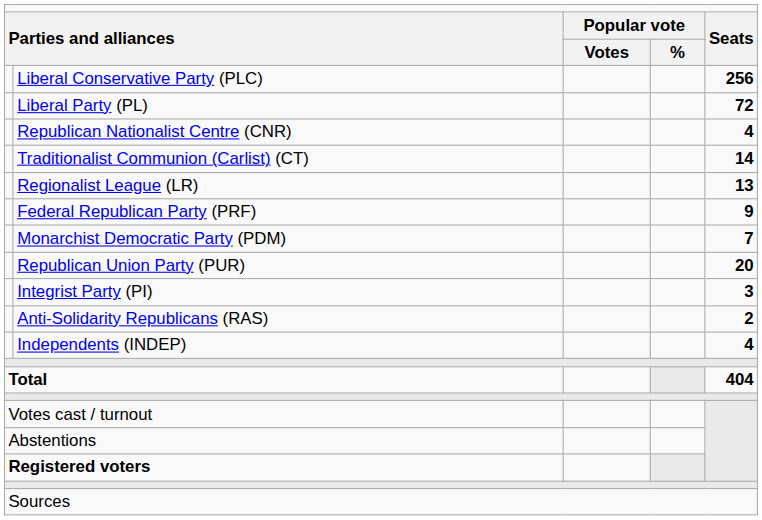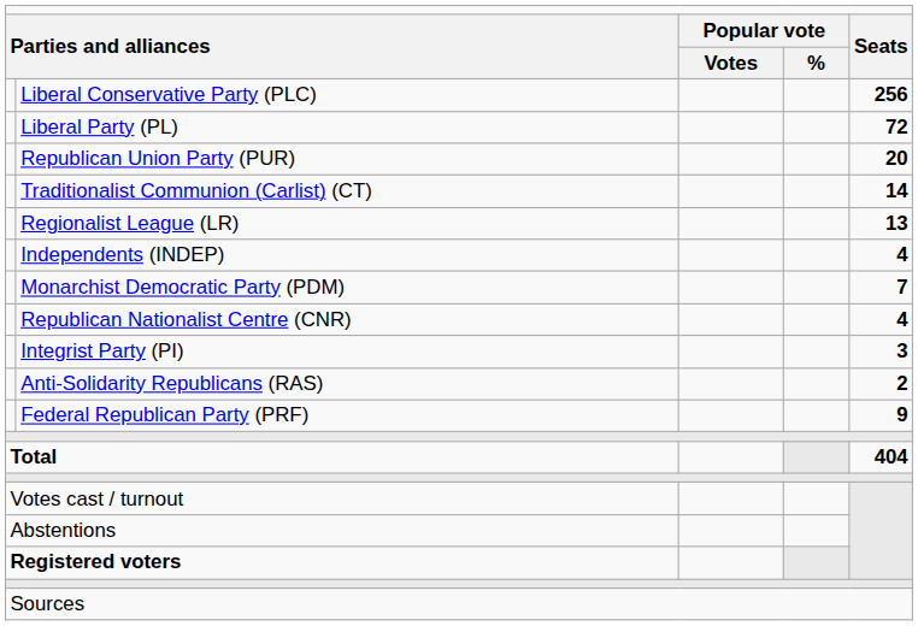rows swapped: Republican Union Party (PUR) <-> Republican Nationalist Centre (CNR)
rows swapped: Federal Republican Party (PRF) <-> Independents (INDEP)
